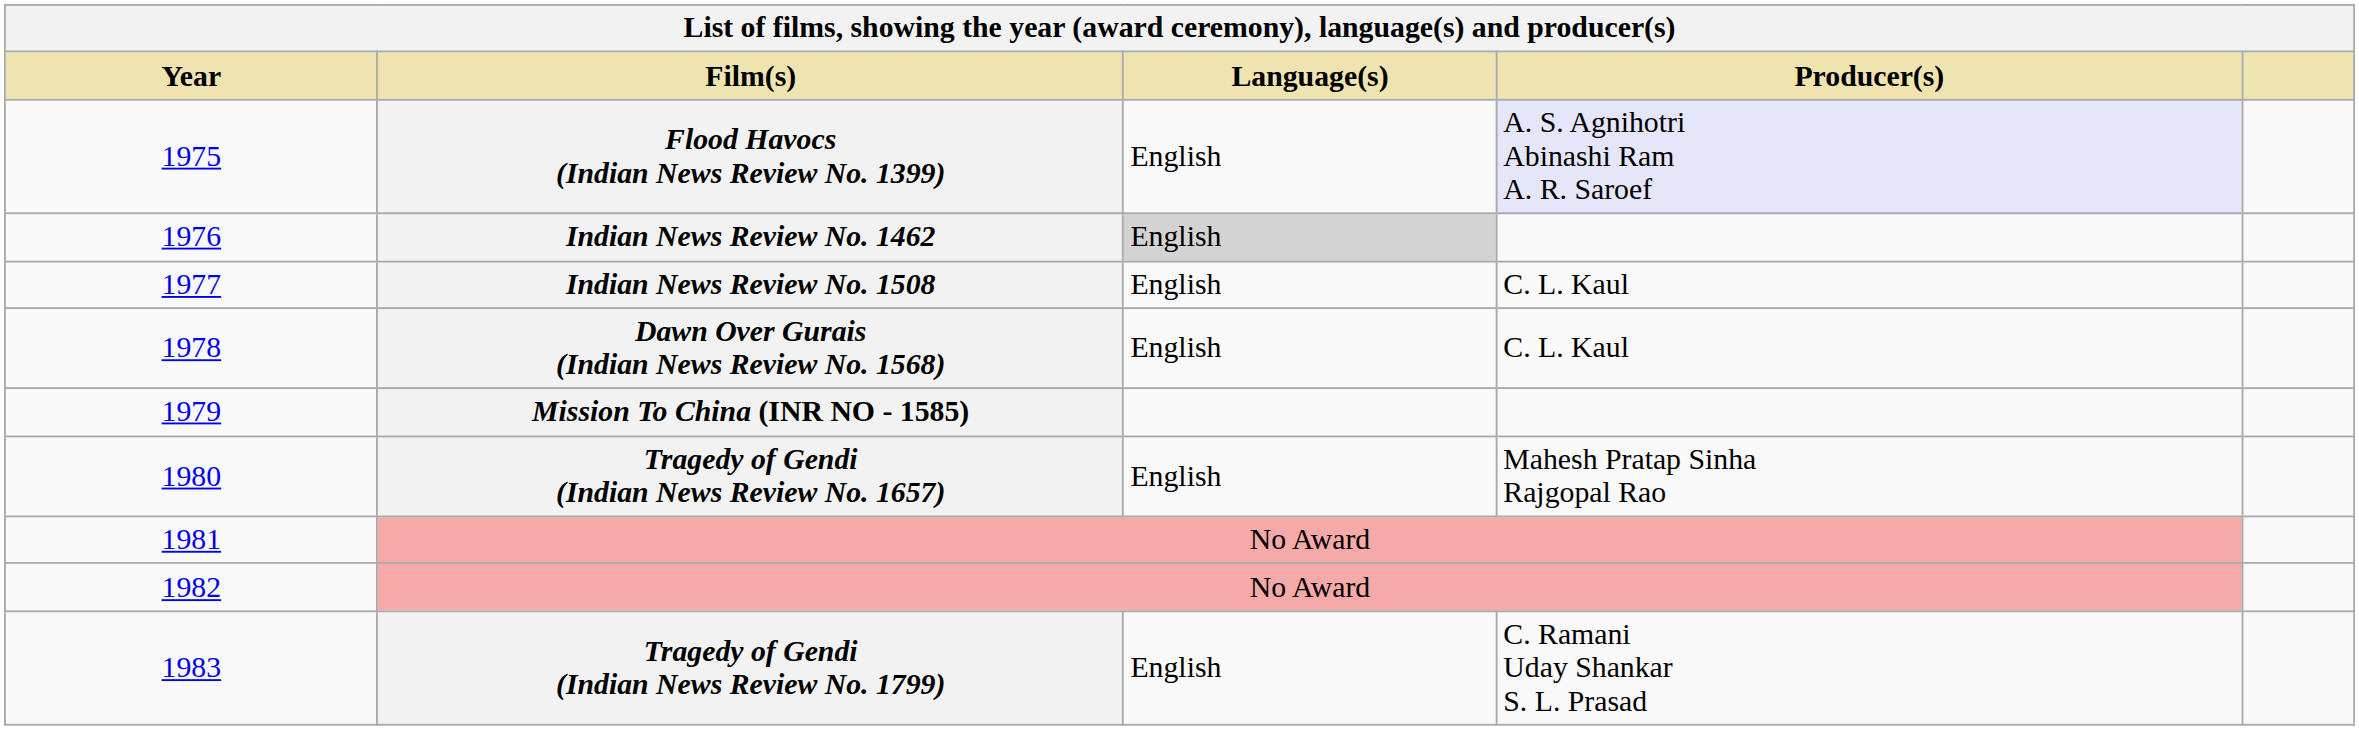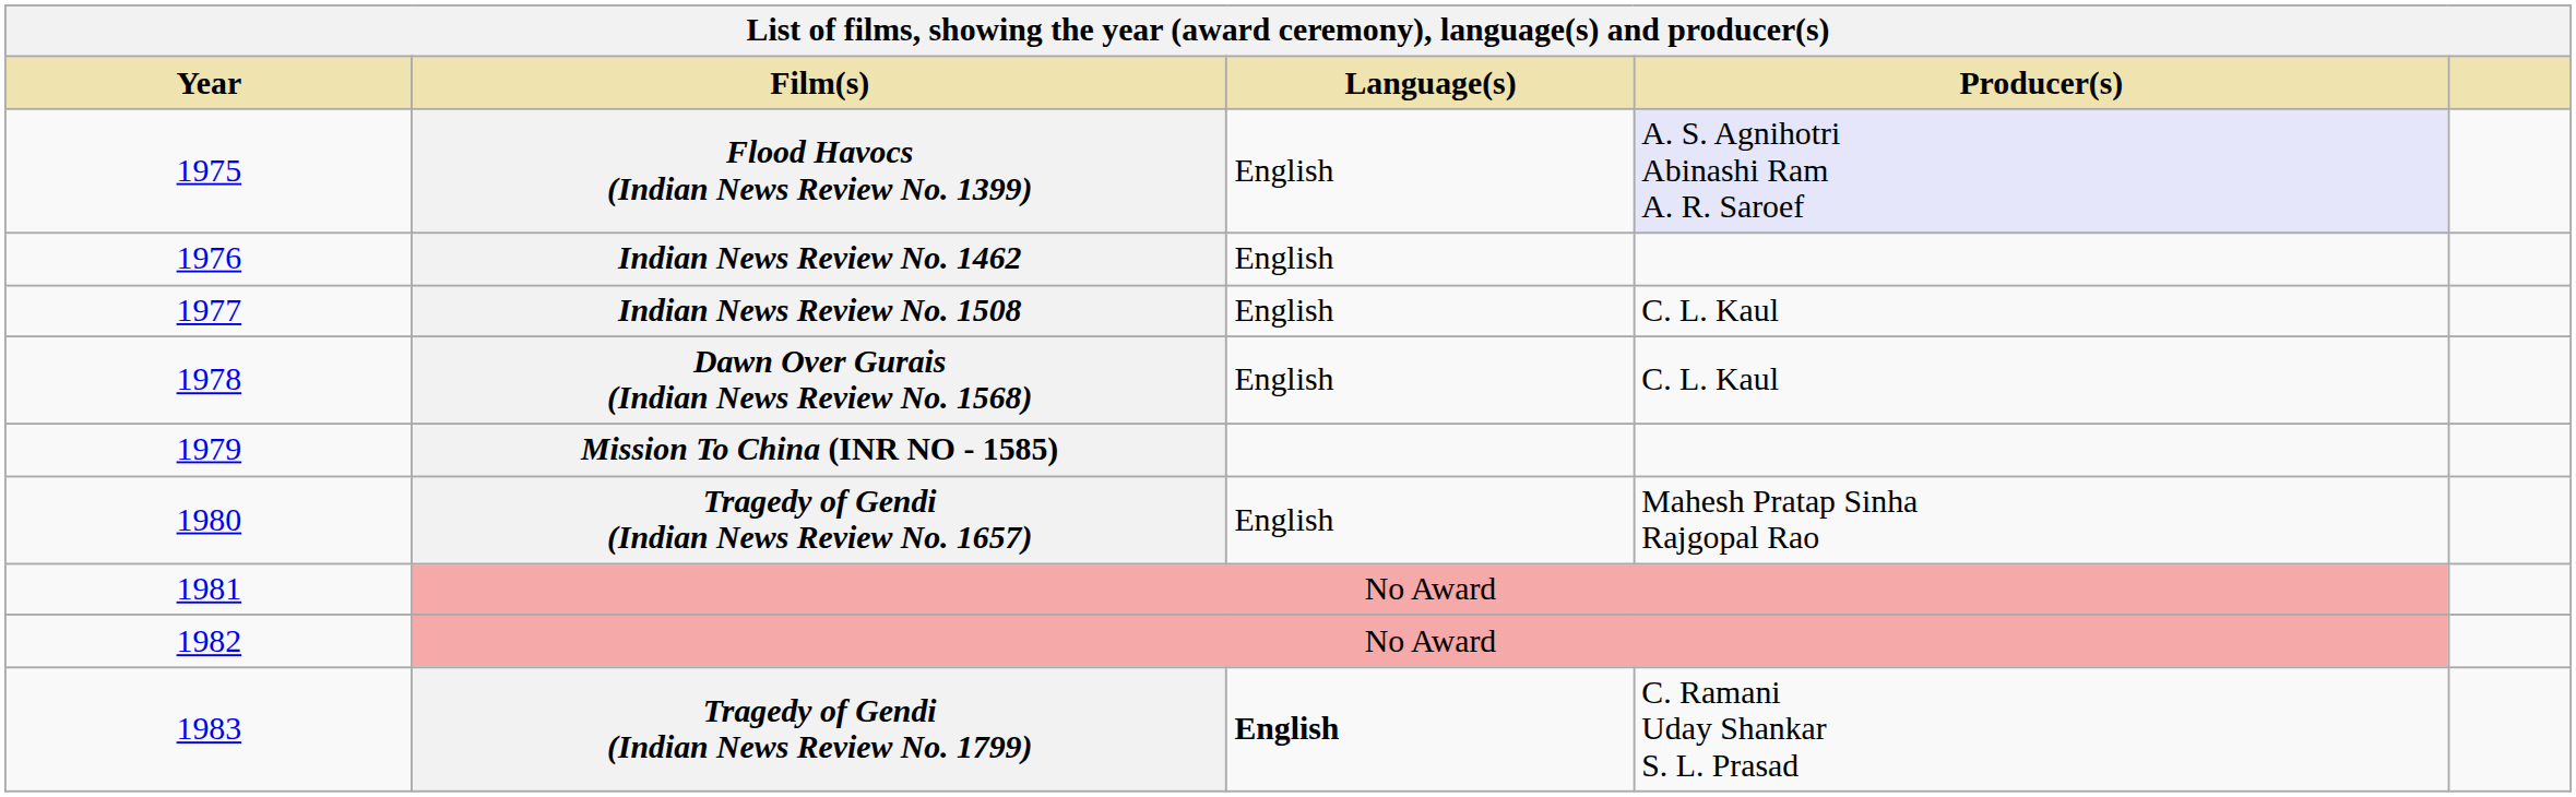1976 | Language(s): lightgrey background -> no background
1983 | Language(s): normal -> bold
